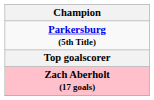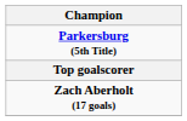row 4 | column 1: pink background -> no background
